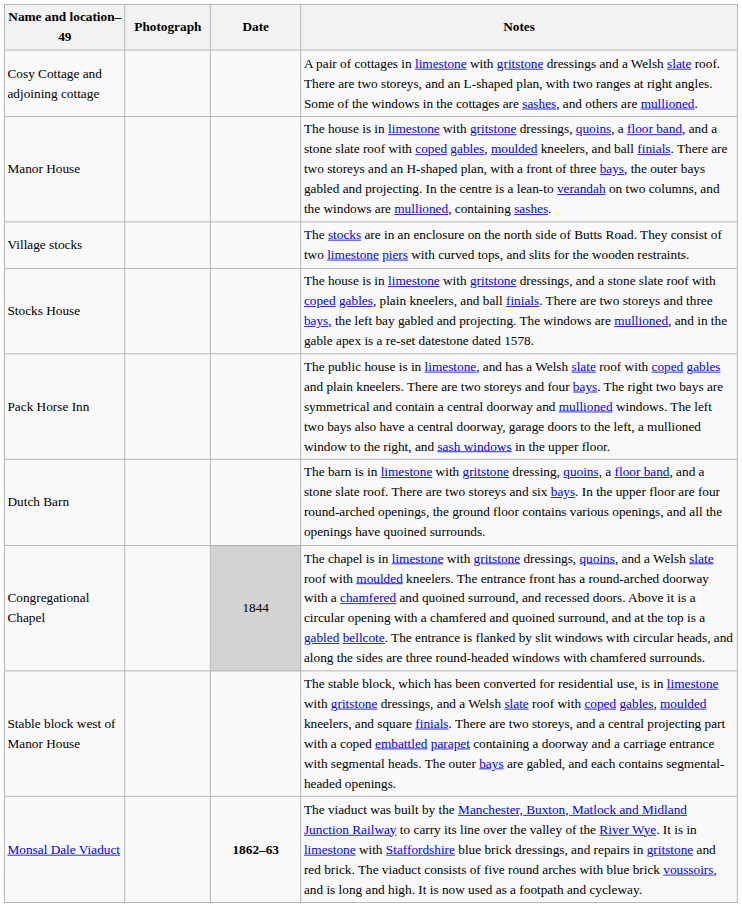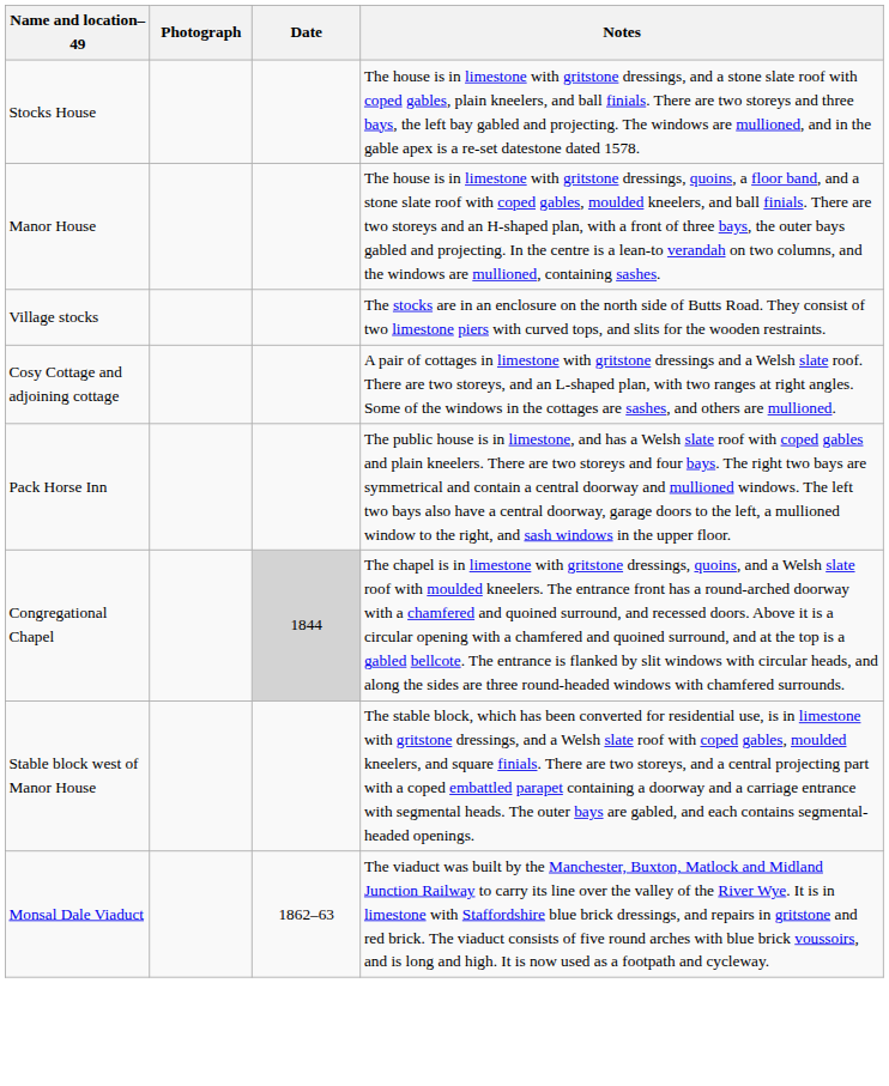rows swapped: Cosy Cottage and adjoining cottage <-> Stocks House
- row: Dutch Barn | The barn is in limestone with gritstone dressing, quoins, a floor band, and a stone slate roof. There are two storeys and six bays. In the upper floor are four round-arched openings, the ground floor contains various openings, and all the openings have quoined surrounds.
Monsal Dale Viaduct | Date: bold -> normal
